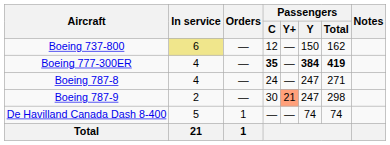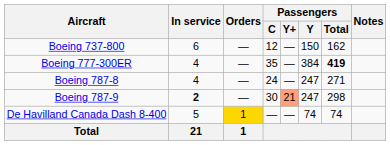Boeing 737-800 | In service: khaki background -> no background
Boeing 777-300ER | Passengers / C: bold -> normal
Boeing 777-300ER | Passengers / Y: bold -> normal
Boeing 787-9 | In service: normal -> bold
De Havilland Canada Dash 8-400 | Orders: no background -> gold background
